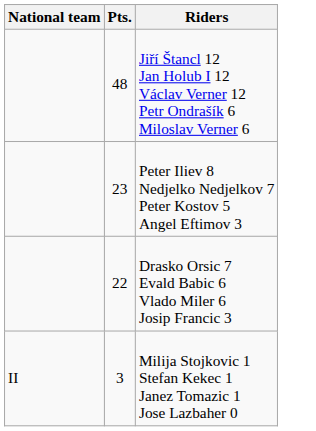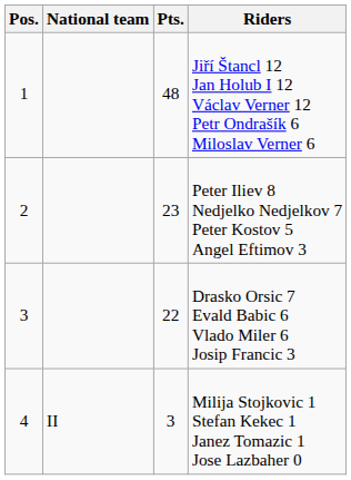+ column: Pos. | 1 | 2 | 3 | 4
